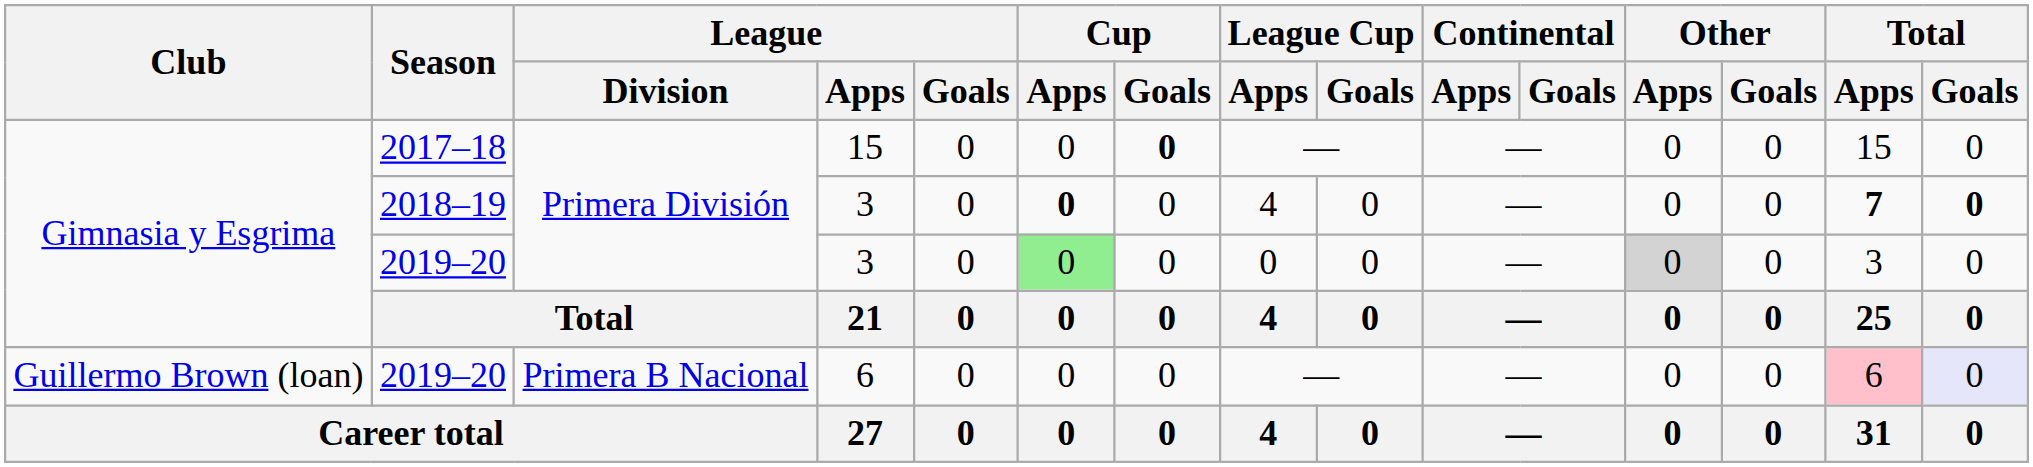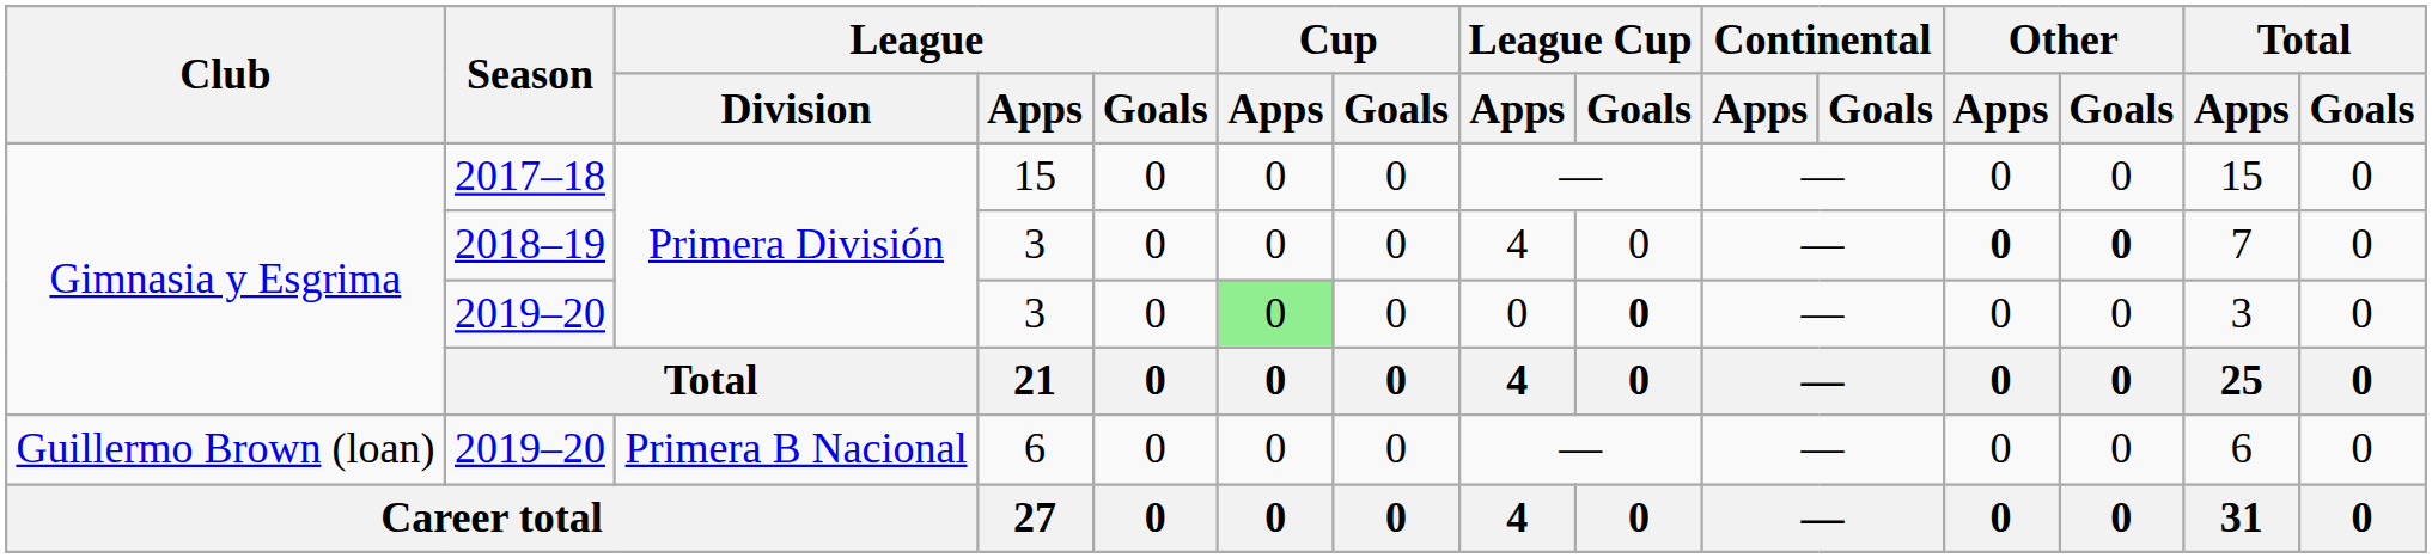2017–18 | Cup / Goals: bold -> normal
2018–19 | Cup / Apps: bold -> normal
2018–19 | Other / Apps: normal -> bold
2018–19 | Other / Goals: normal -> bold
2018–19 | Total / Apps: bold -> normal
2018–19 | Total / Goals: bold -> normal
2019–20 / 3 | League Cup / Goals: normal -> bold
2019–20 / 3 | Other / Apps: lightgrey background -> no background
2019–20 / 6 | Total / Apps: pink background -> no background
2019–20 / 6 | Total / Goals: lavender background -> no background
